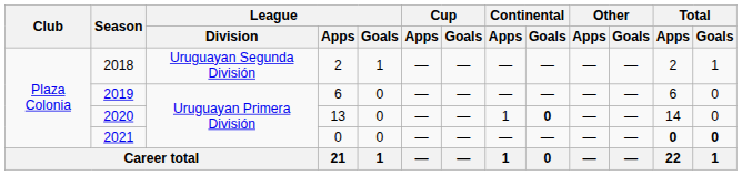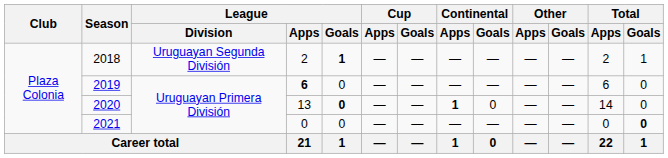2018 | League / Goals: normal -> bold
2019 | League / Apps: normal -> bold
2020 | League / Goals: normal -> bold
2020 | Continental / Apps: normal -> bold
2020 | Continental / Goals: bold -> normal
2021 | Total / Apps: bold -> normal
